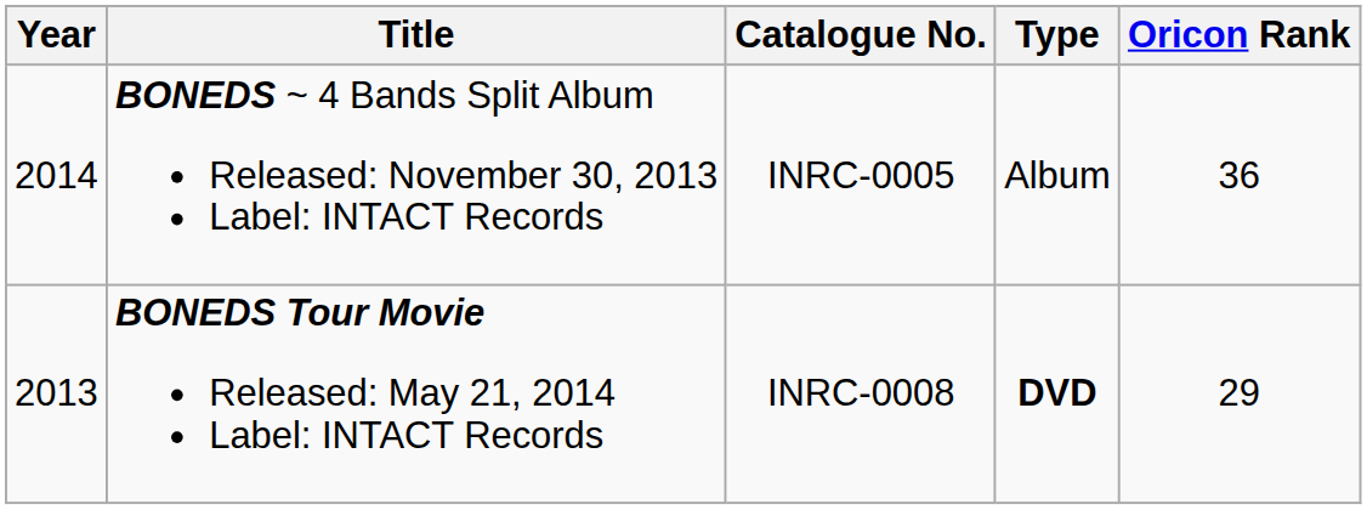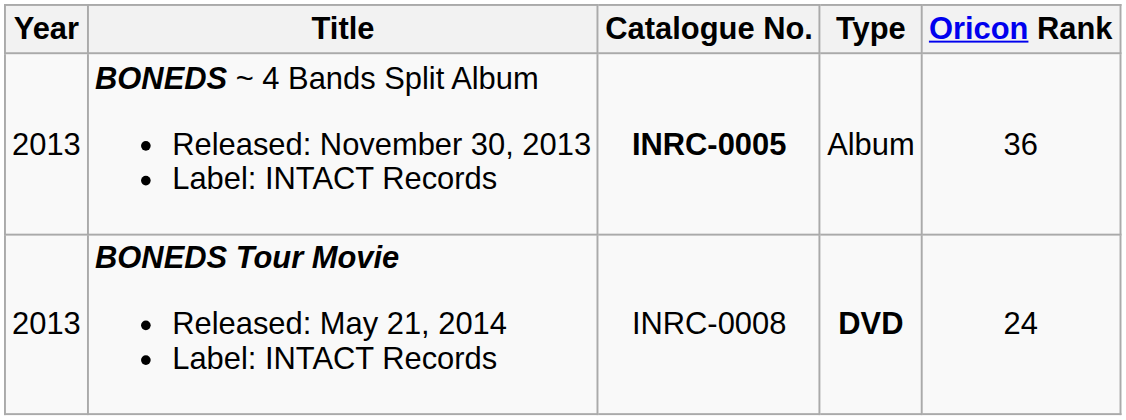row 2 | Year: 2014 -> 2013
row 2 | Catalogue No.: normal -> bold
row 3 | Oricon Rank: 29 -> 24
